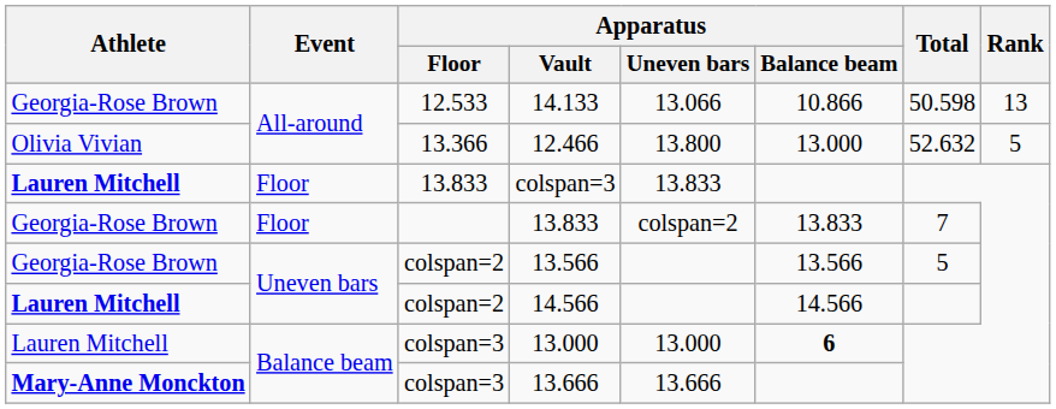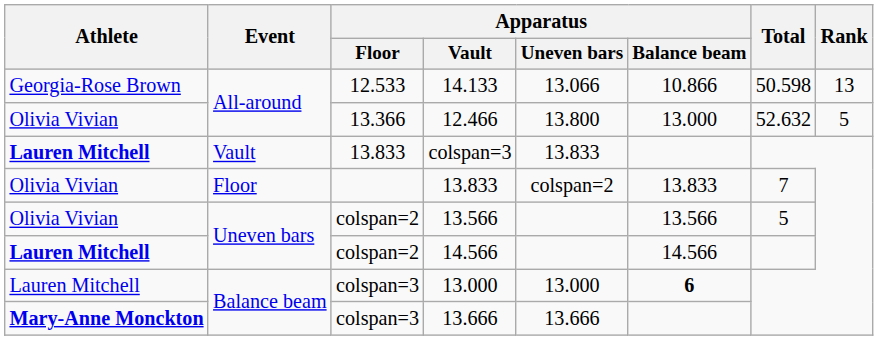row 5 | Event: Floor -> Vault
row 6 | Athlete: Georgia-Rose Brown -> Olivia Vivian
row 7 | Athlete: Georgia-Rose Brown -> Olivia Vivian
